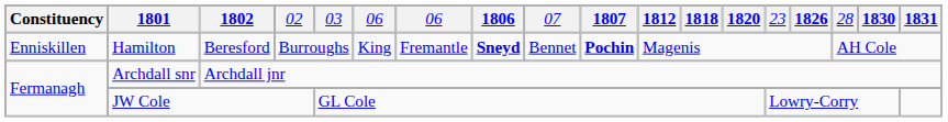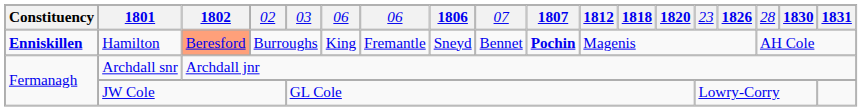Hamilton | Constituency: normal -> bold
Hamilton | 1802: no background -> lightsalmon background
Hamilton | 1806: bold -> normal
